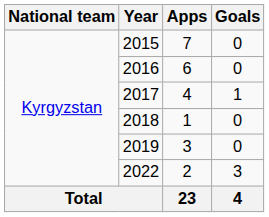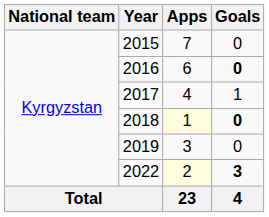2016 | Goals: normal -> bold
2018 | Apps: no background -> lightyellow background
2018 | Goals: normal -> bold
2022 | Apps: no background -> lightyellow background
2022 | Goals: normal -> bold
